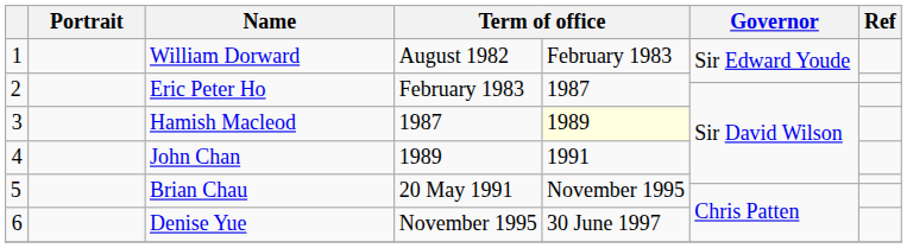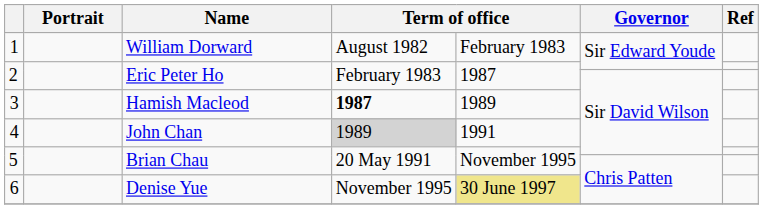3 | column 4: normal -> bold
3 | column 5: lightyellow background -> no background
4 | column 4: no background -> lightgrey background
6 | column 5: no background -> khaki background
